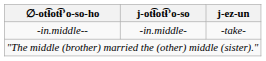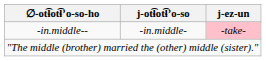-in.middle-- | j-ez-un: no background -> pink background
